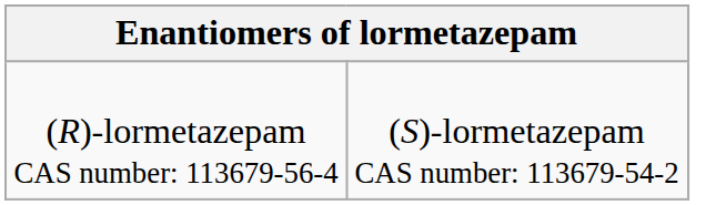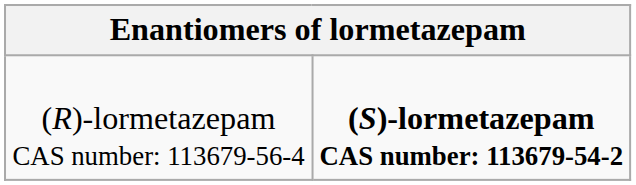(R)-lormetazepam CAS number: 113679-56-4 | column 2: normal -> bold
